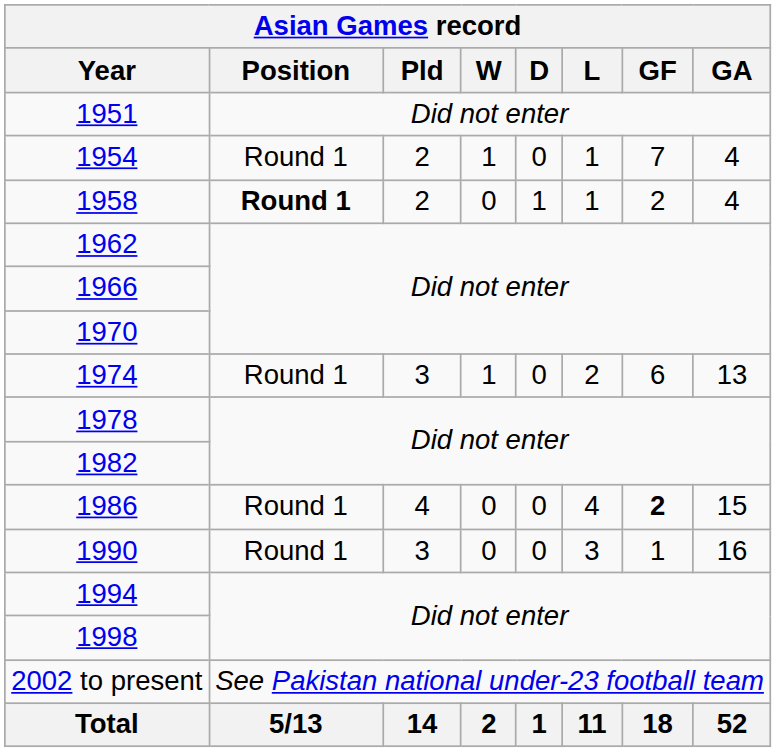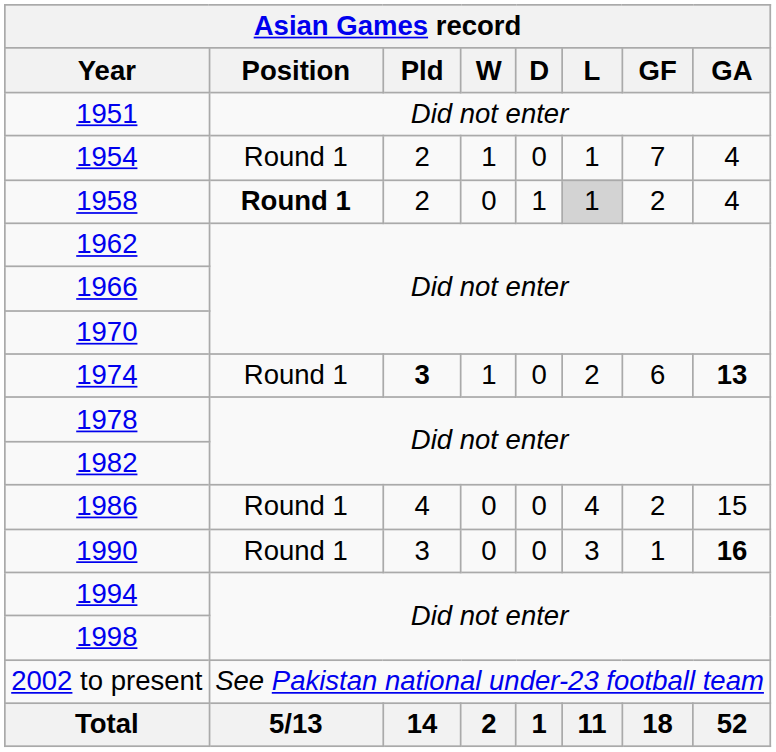1958 | L: no background -> lightgrey background
1974 | Pld: normal -> bold
1974 | GA: normal -> bold
1986 | GF: bold -> normal
1990 | GA: normal -> bold
